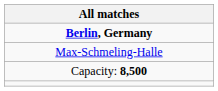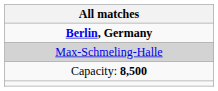row 3 | column 1: no background -> lightgrey background
